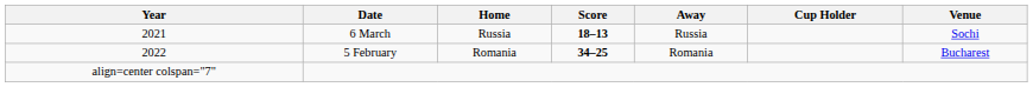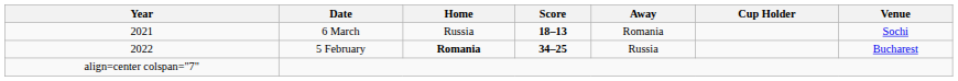6 March | Away: Russia -> Romania
5 February | Home: normal -> bold
5 February | Away: Romania -> Russia
